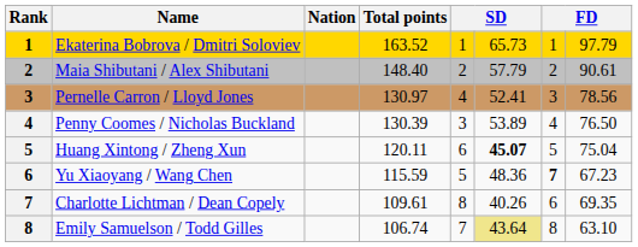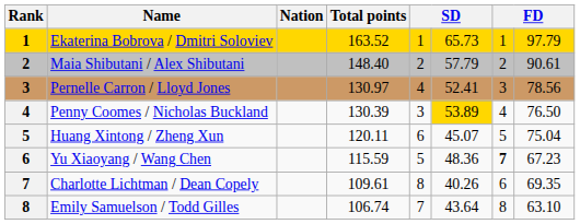Penny Coomes / Nicholas Buckland | column 6: no background -> gold background
Huang Xintong / Zheng Xun | column 6: bold -> normal
Emily Samuelson / Todd Gilles | column 6: khaki background -> no background
